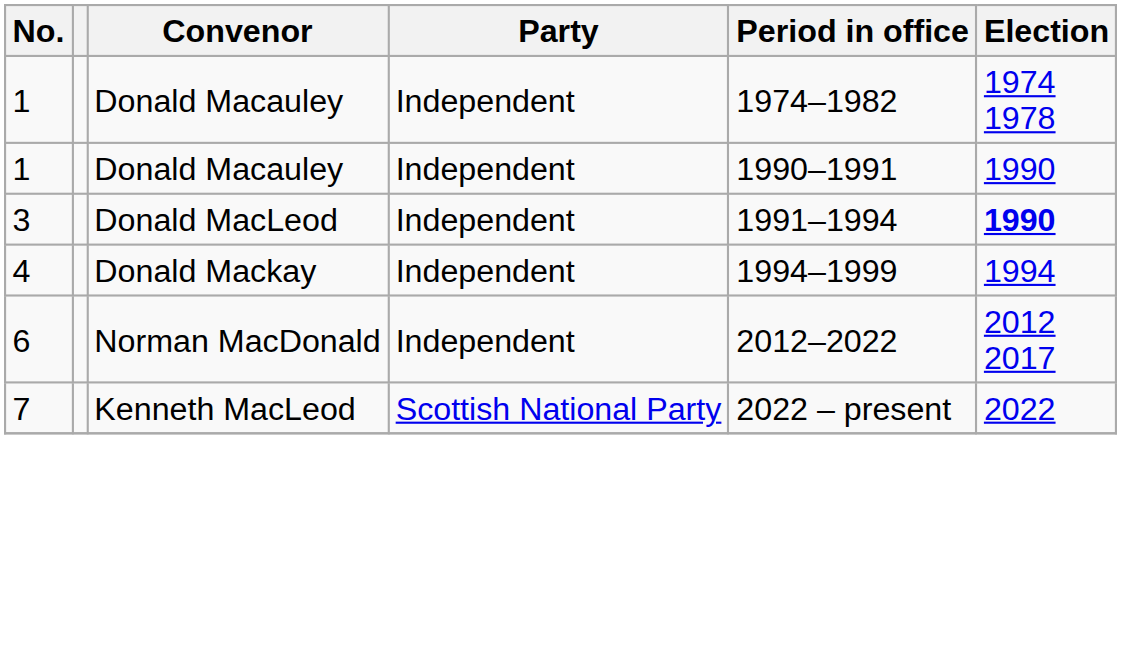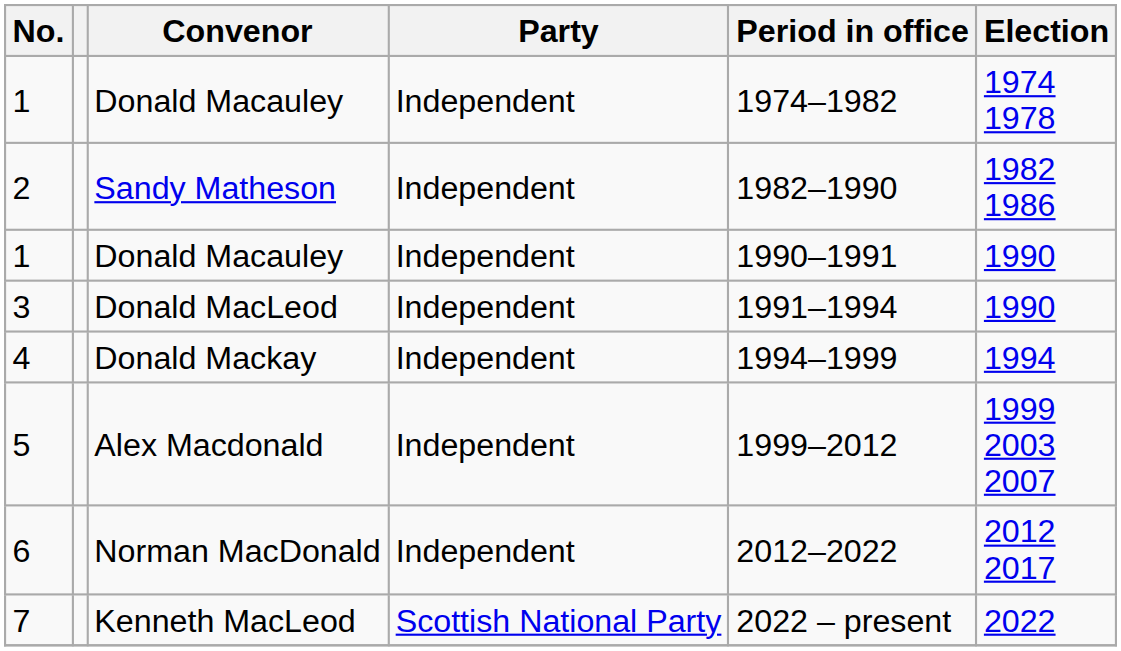+ row: 2 | Sandy Matheson | Independent | 1982–1990 | 1982 1986
3 | Election: bold -> normal
+ row: 5 | Alex Macdonald | Independent | 1999–2012 | 1999 2003 2007
